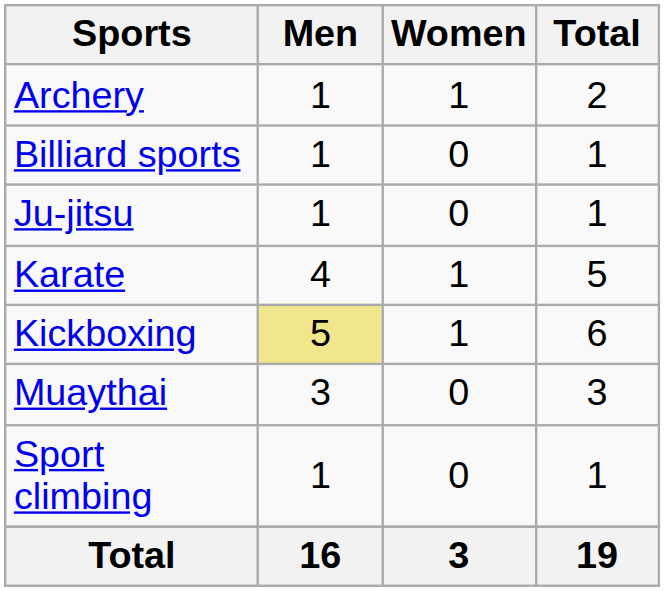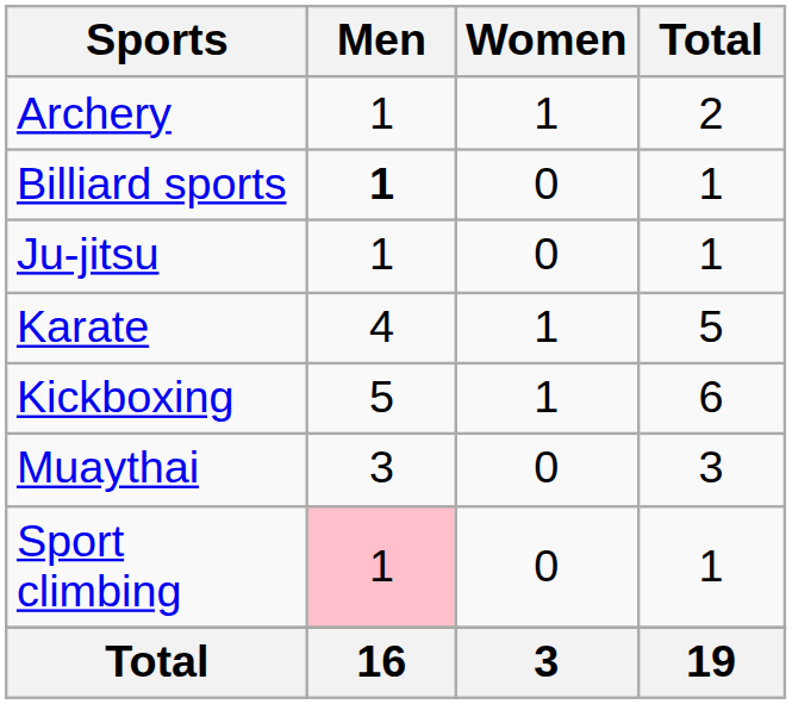Billiard sports | Men: normal -> bold
Kickboxing | Men: khaki background -> no background
Sport climbing | Men: no background -> pink background
